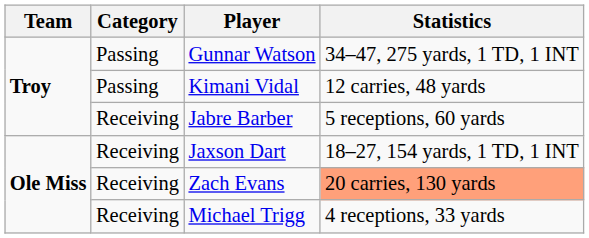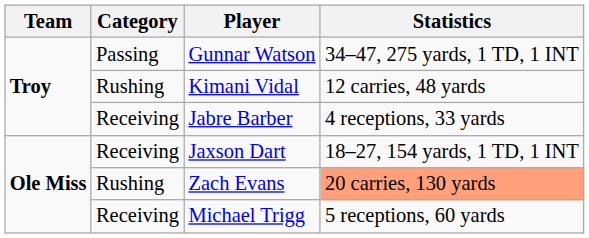Kimani Vidal | Category: Passing -> Rushing
Jabre Barber | Statistics: 5 receptions, 60 yards -> 4 receptions, 33 yards
Zach Evans | Category: Receiving -> Rushing
Michael Trigg | Statistics: 4 receptions, 33 yards -> 5 receptions, 60 yards
